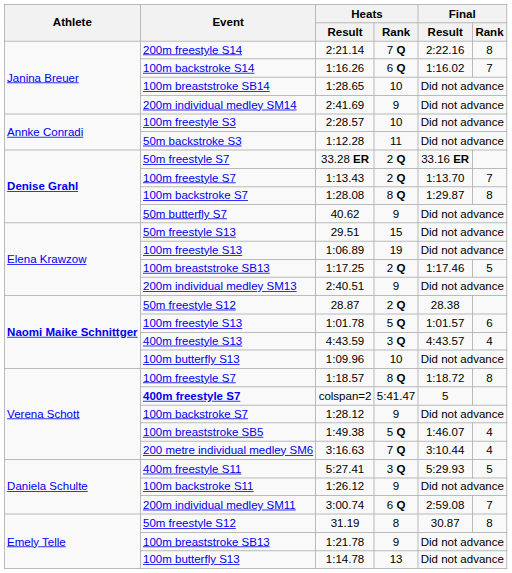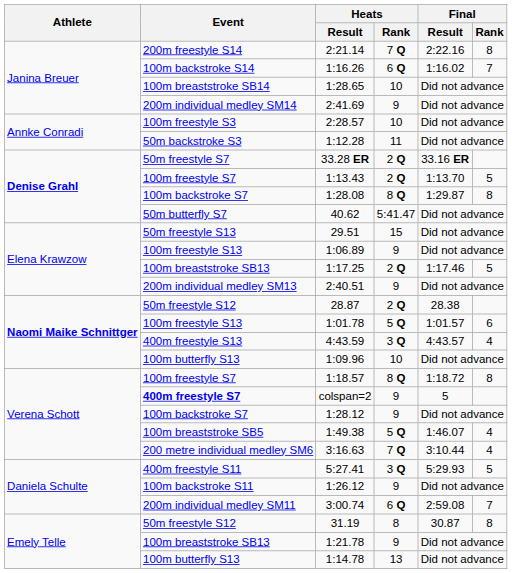1:13.43 | Final / Rank: 7 -> 5
40.62 | Heats / Rank: 9 -> 5:41.47
1:06.89 | Heats / Rank: 19 -> 9
colspan=2 | Heats / Rank: 5:41.47 -> 9
